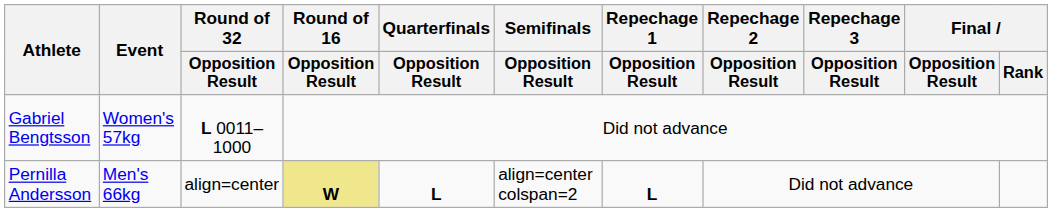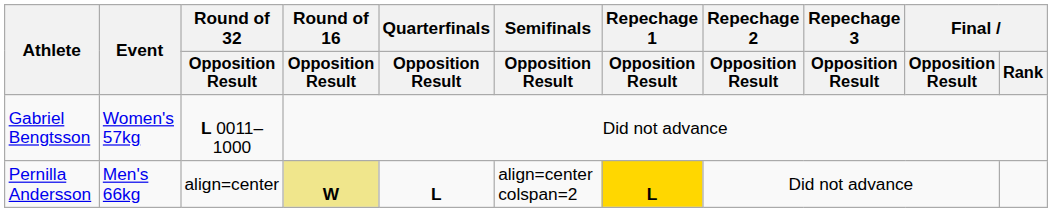Pernilla Andersson | Repechage 1 / Opposition Result: no background -> gold background
